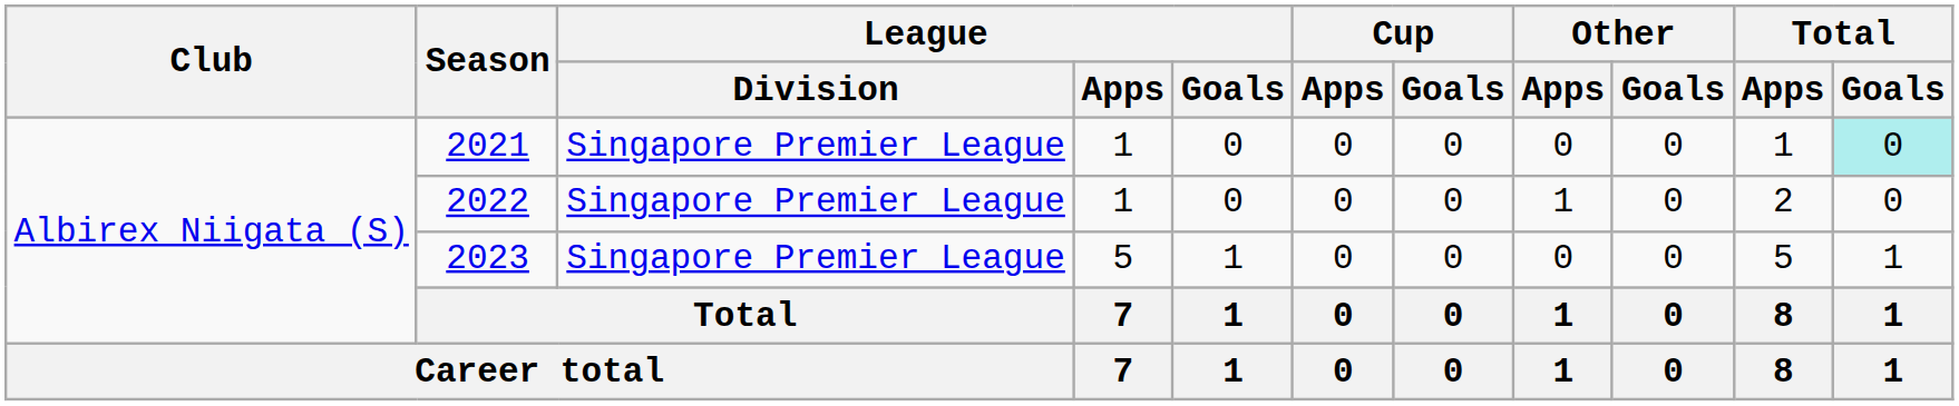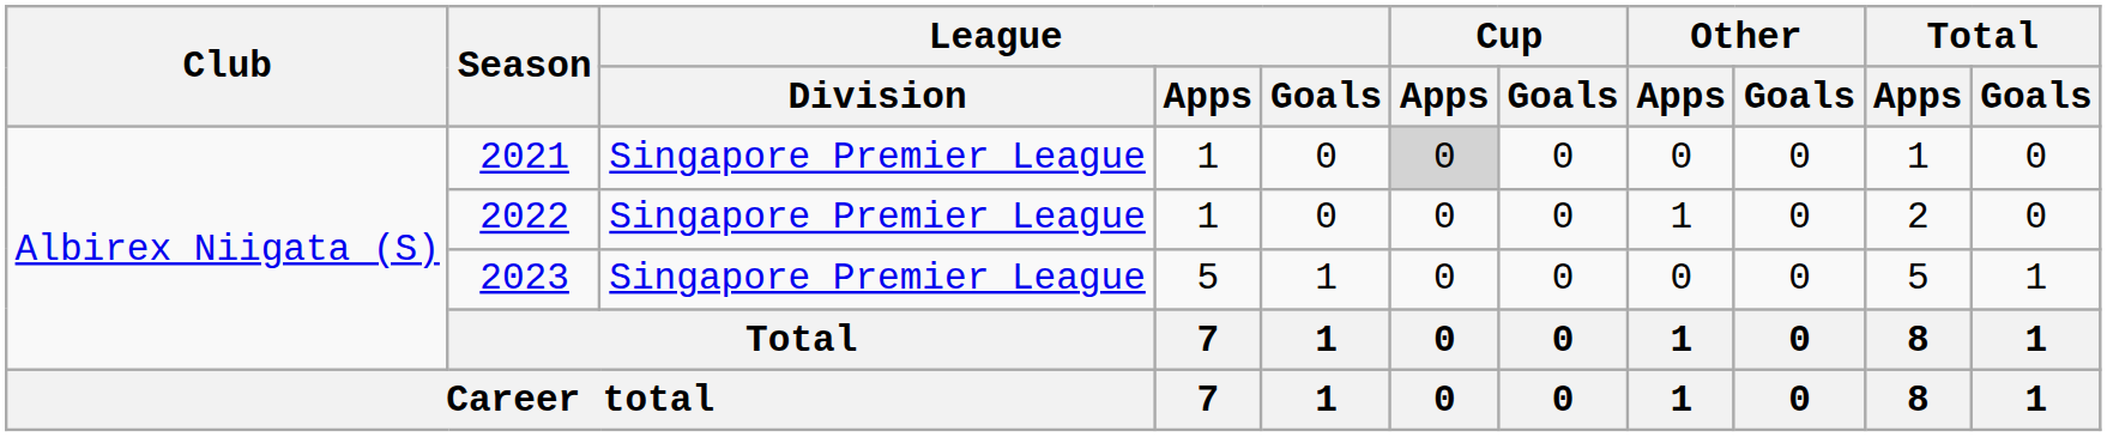2021 | Cup / Apps: no background -> lightgrey background
2021 | Total / Goals: paleturquoise background -> no background
